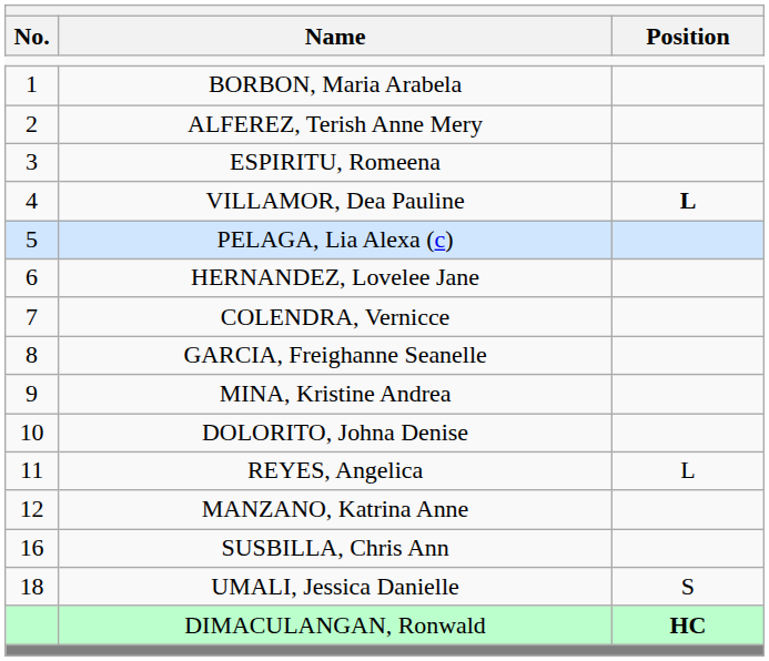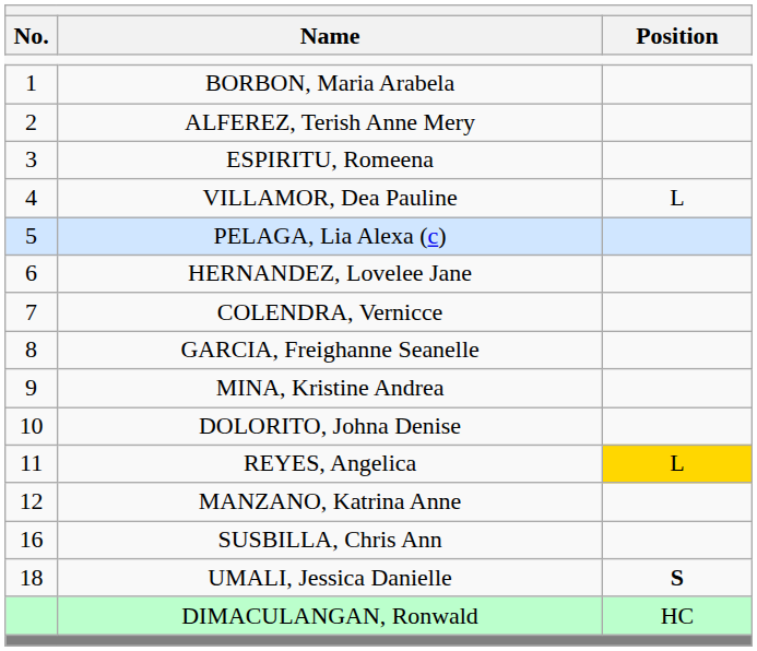VILLAMOR, Dea Pauline | Position: bold -> normal
REYES, Angelica | Position: no background -> gold background
UMALI, Jessica Danielle | Position: normal -> bold
DIMACULANGAN, Ronwald | Position: bold -> normal
